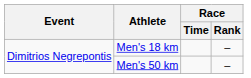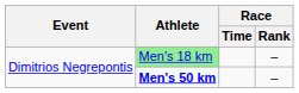Men's 18 km | Athlete: no background -> lightgreen background
Men's 50 km | Athlete: normal -> bold
